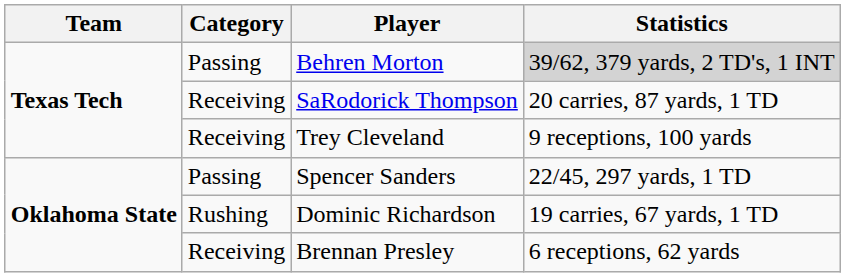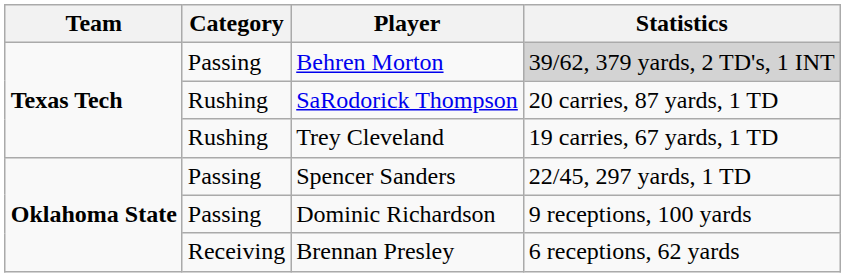SaRodorick Thompson | Category: Receiving -> Rushing
Trey Cleveland | Category: Receiving -> Rushing
Trey Cleveland | Statistics: 9 receptions, 100 yards -> 19 carries, 67 yards, 1 TD
Dominic Richardson | Category: Rushing -> Passing
Dominic Richardson | Statistics: 19 carries, 67 yards, 1 TD -> 9 receptions, 100 yards
